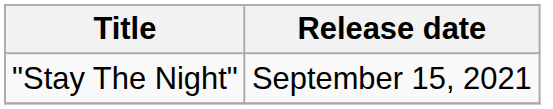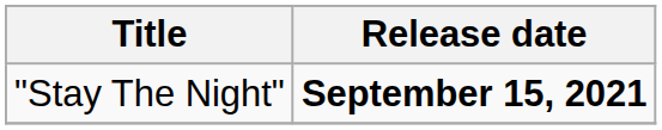"Stay The Night" | Release date: normal -> bold
